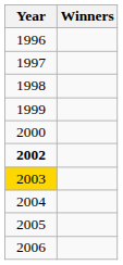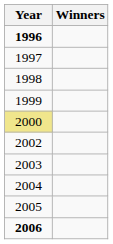1996 | Year: normal -> bold
2000 | Year: no background -> khaki background
2002 | Year: bold -> normal
2003 | Year: gold background -> no background
2006 | Year: normal -> bold
